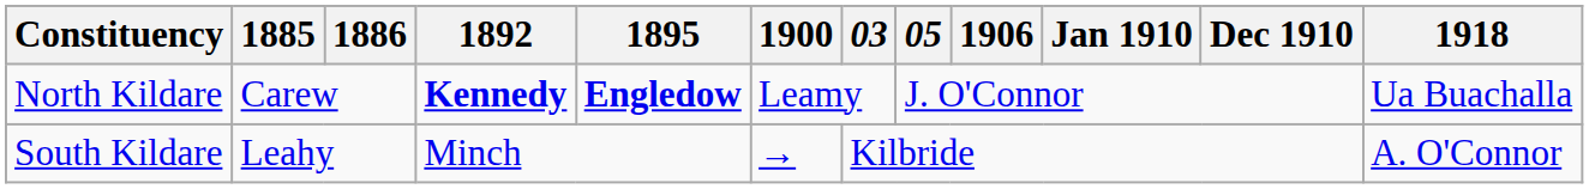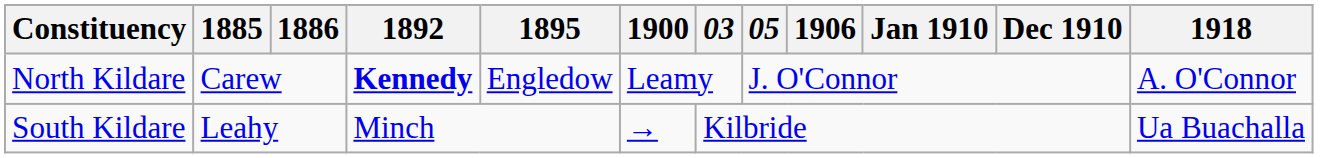North Kildare | 1895: bold -> normal
North Kildare | 1918: Ua Buachalla -> A. O'Connor
South Kildare | 1918: A. O'Connor -> Ua Buachalla
